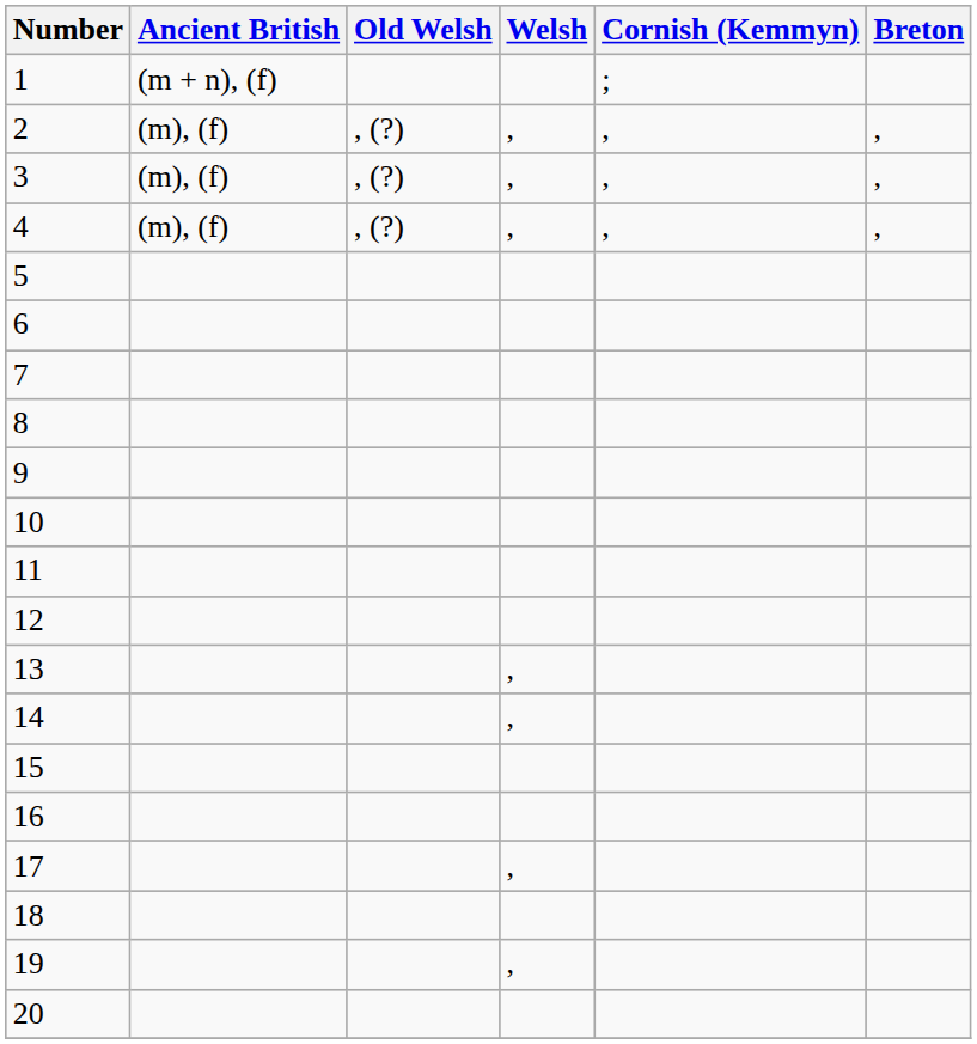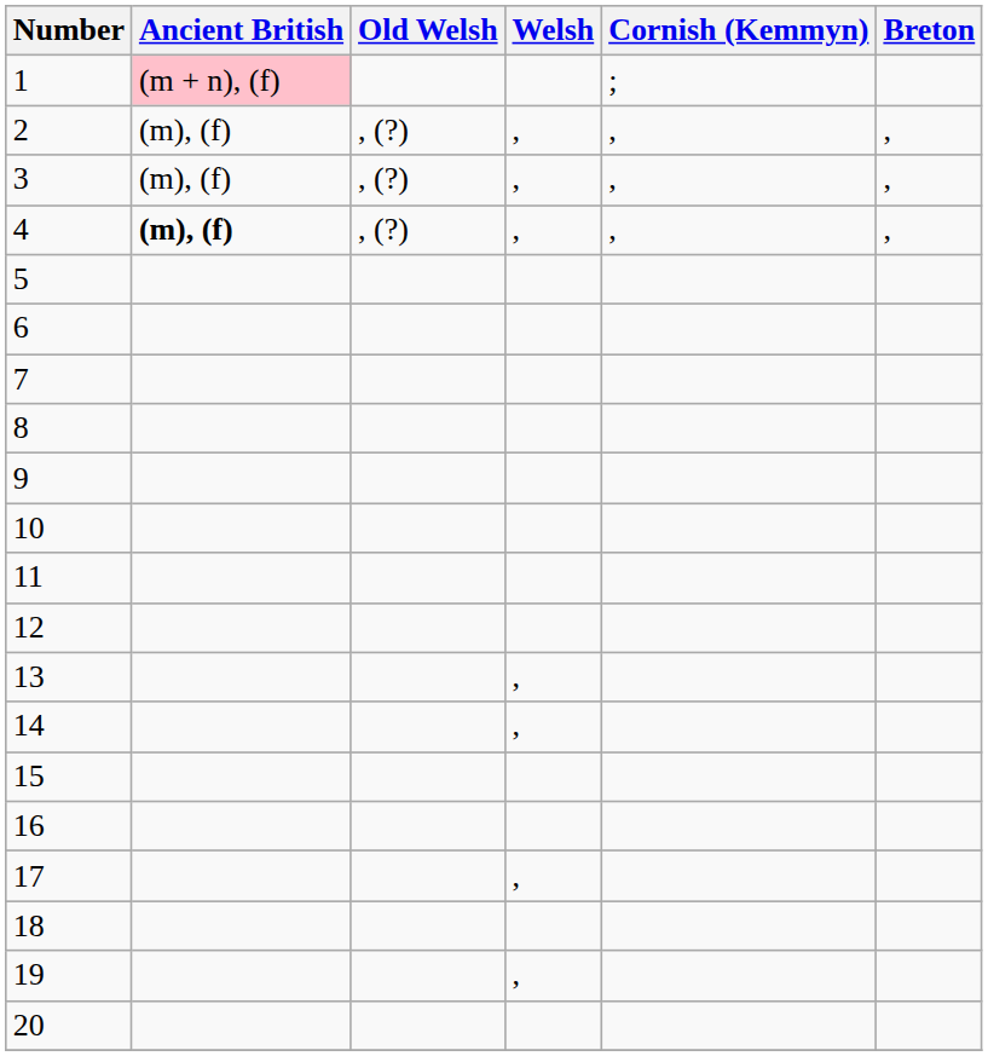1 | Ancient British: no background -> pink background
4 | Ancient British: normal -> bold
